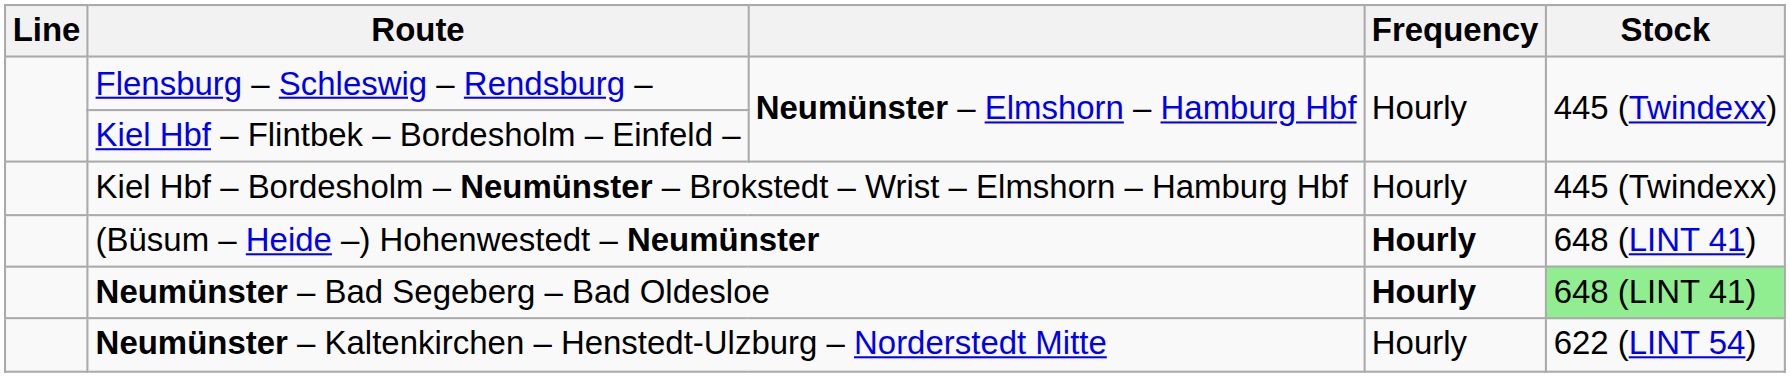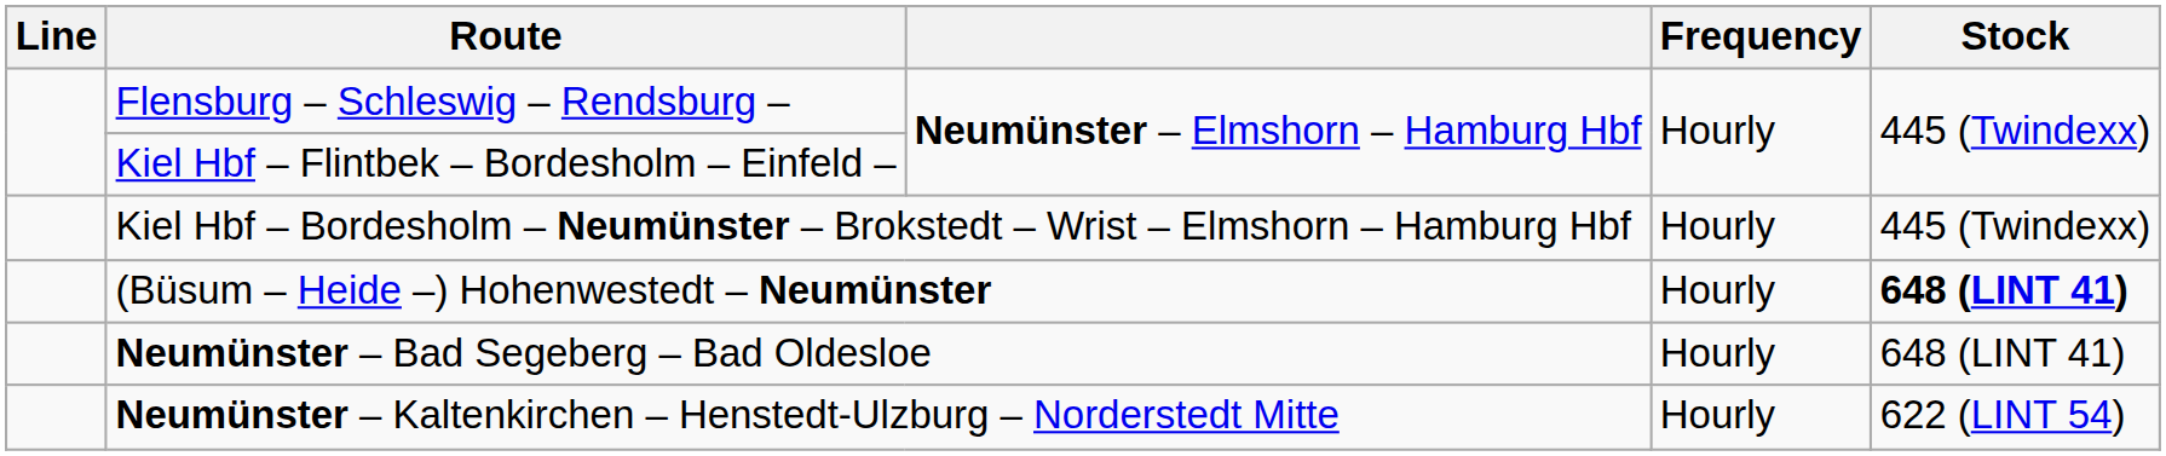(Büsum – Heide –) Hohenwestedt – Neumünster | Frequency: bold -> normal
(Büsum – Heide –) Hohenwestedt – Neumünster | Stock: normal -> bold
Neumünster – Bad Segeberg – Bad Oldesloe | Frequency: bold -> normal
Neumünster – Bad Segeberg – Bad Oldesloe | Stock: lightgreen background -> no background
